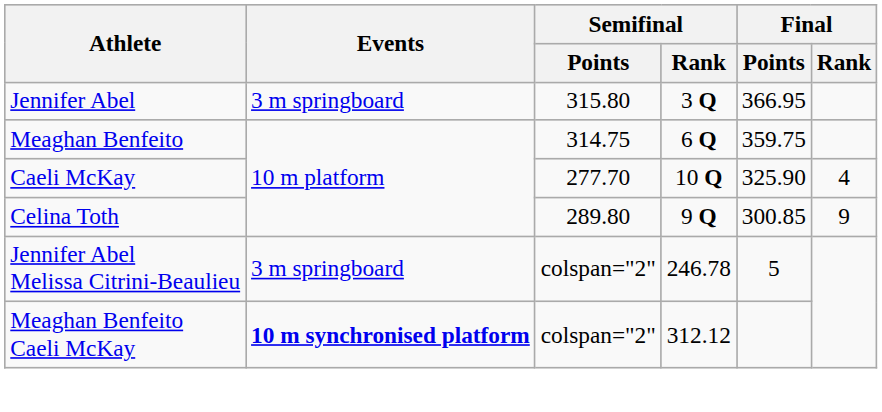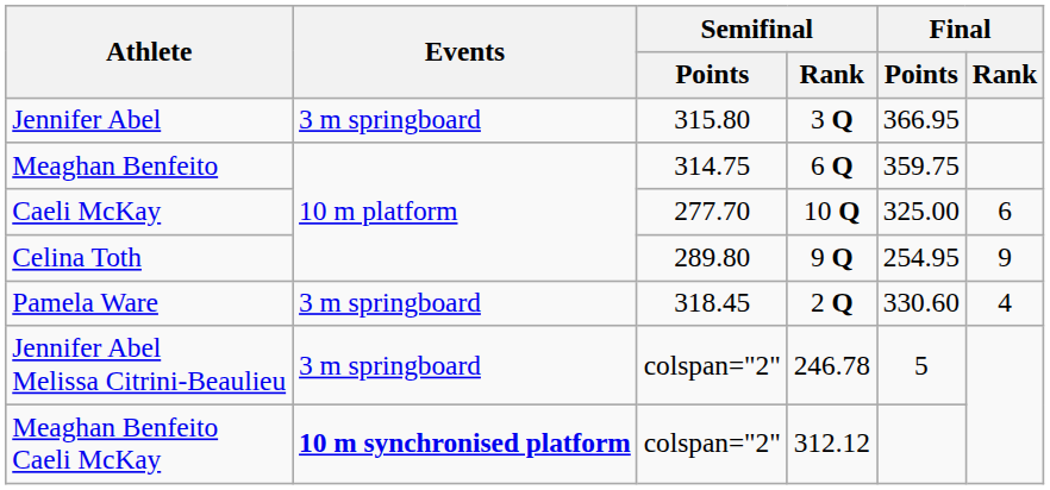Caeli McKay | Final / Points: 325.90 -> 325.00
Caeli McKay | Final / Rank: 4 -> 6
Celina Toth | Final / Points: 300.85 -> 254.95
+ row: Pamela Ware | 3 m springboard | 318.45 | 2 Q | 330.60 | 4
